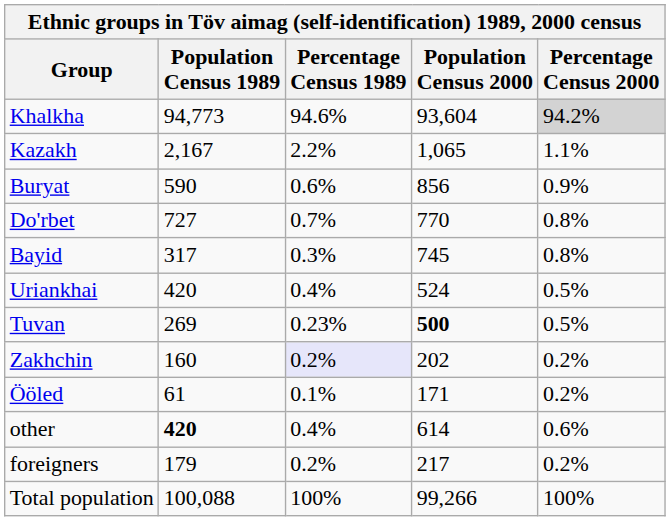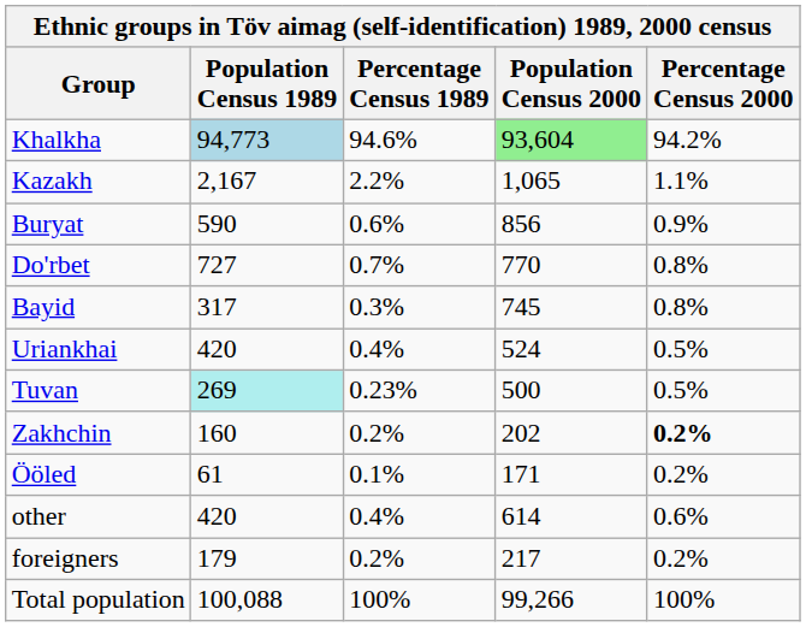Khalkha | Population Census 1989: no background -> lightblue background
Khalkha | Population Census 2000: no background -> lightgreen background
Khalkha | Percentage Census 2000: lightgrey background -> no background
Tuvan | Population Census 1989: no background -> paleturquoise background
Tuvan | Population Census 2000: bold -> normal
Zakhchin | Percentage Census 1989: lavender background -> no background
Zakhchin | Percentage Census 2000: normal -> bold
other | Population Census 1989: bold -> normal
